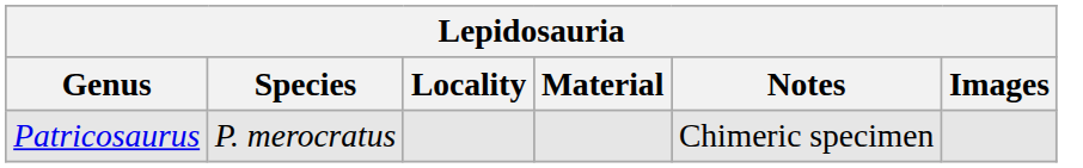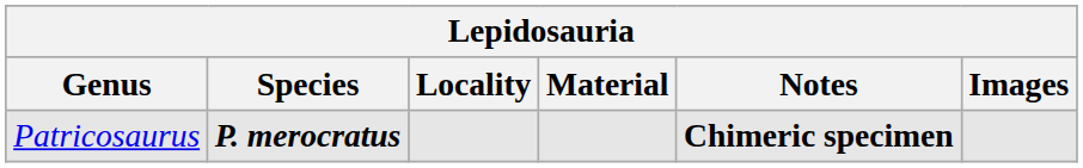Patricosaurus | Species: normal -> bold
Patricosaurus | Notes: normal -> bold
